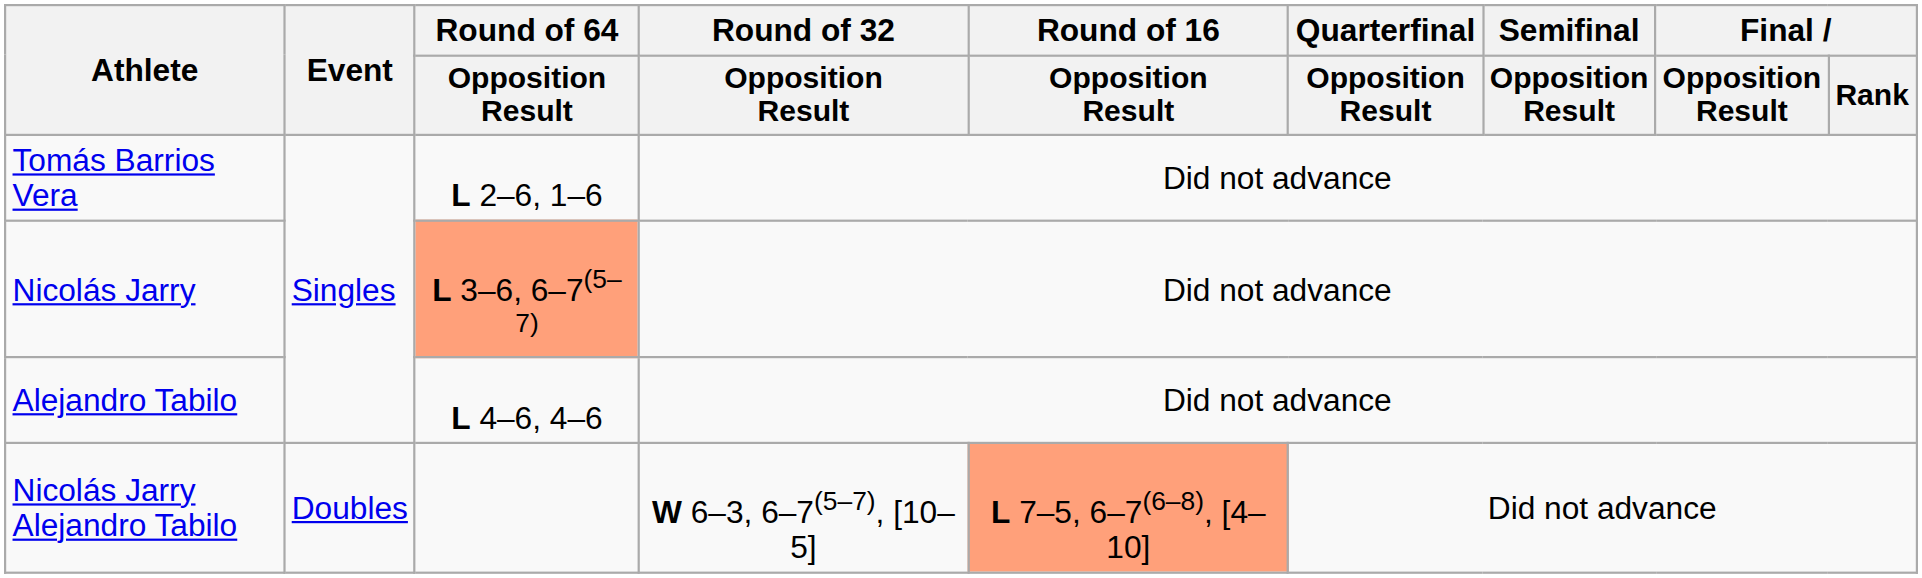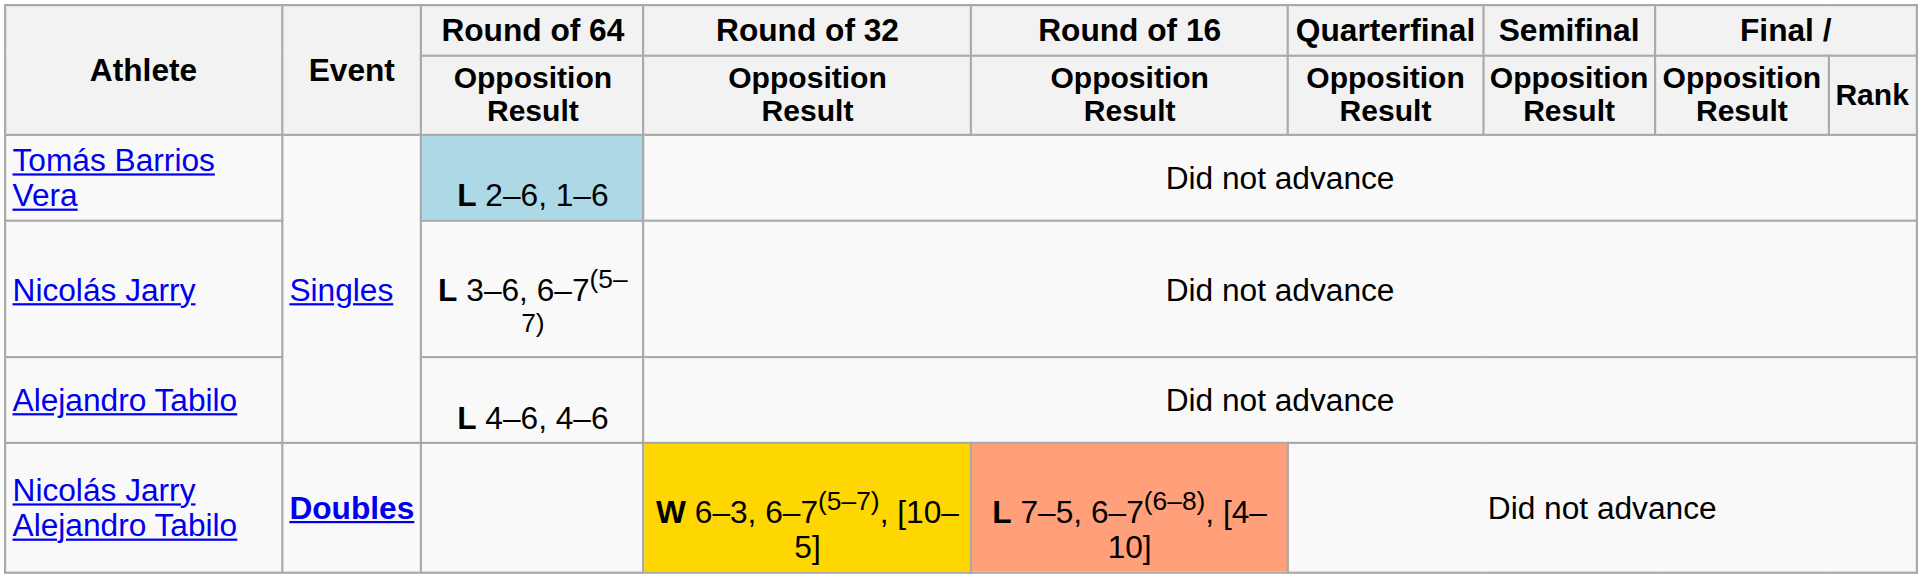Tomás Barrios Vera | Round of 64 / Opposition Result: no background -> lightblue background
Nicolás Jarry | Round of 64 / Opposition Result: lightsalmon background -> no background
Nicolás Jarry Alejandro Tabilo | Event: normal -> bold
Nicolás Jarry Alejandro Tabilo | Round of 32 / Opposition Result: no background -> gold background
